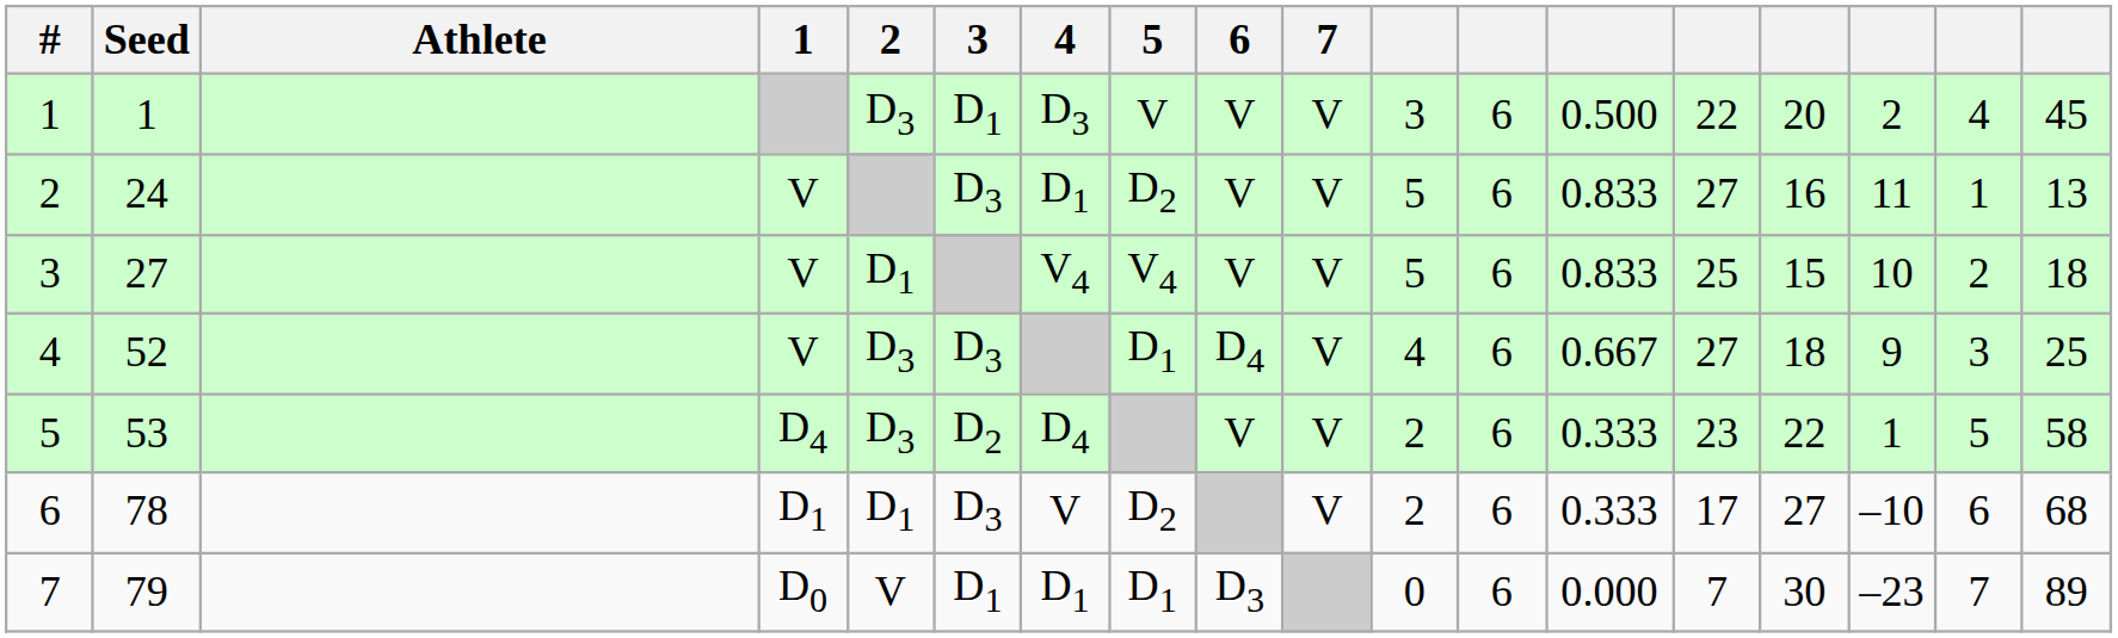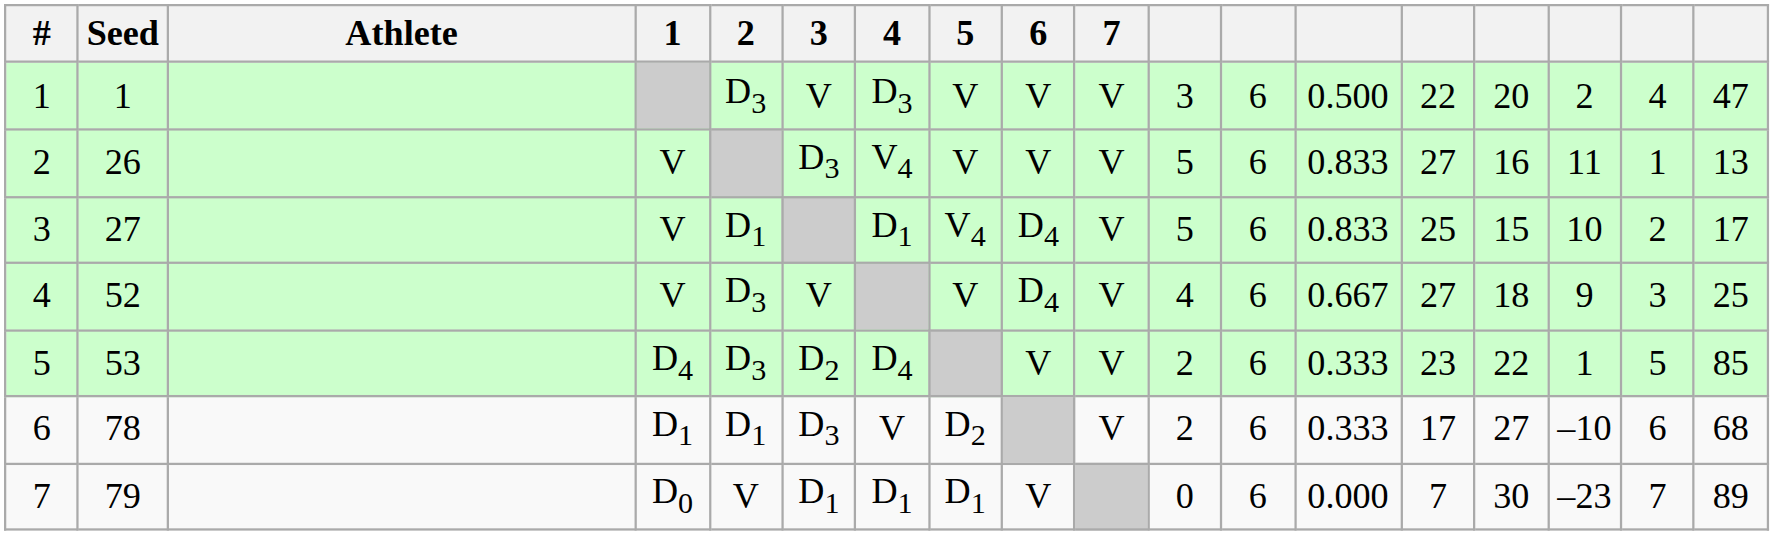row 2 | 3: D1 -> V
row 2 | column 18: 45 -> 47
row 3 | Seed: 24 -> 26
row 3 | 4: D1 -> V4
row 3 | 5: D2 -> V
row 4 | 4: V4 -> D1
row 4 | 6: V -> D4
row 4 | column 18: 18 -> 17
row 5 | 3: D3 -> V
row 5 | 5: D1 -> V
row 6 | column 18: 58 -> 85
row 8 | 6: D3 -> V
